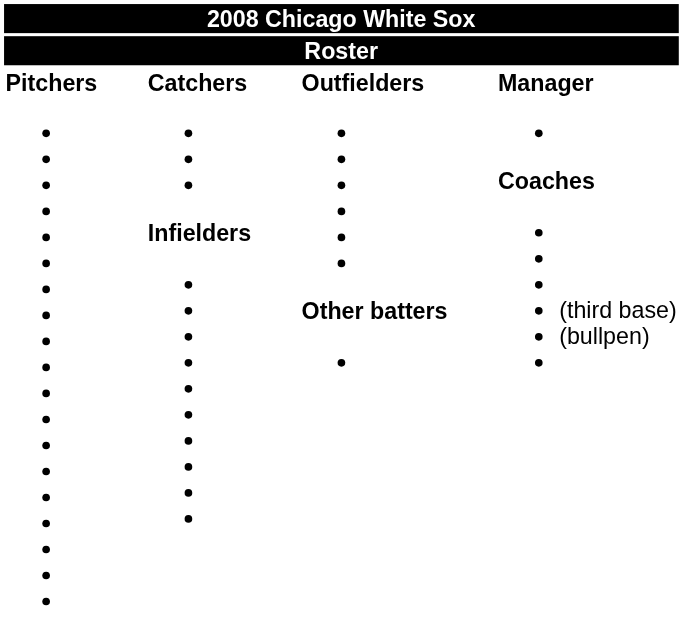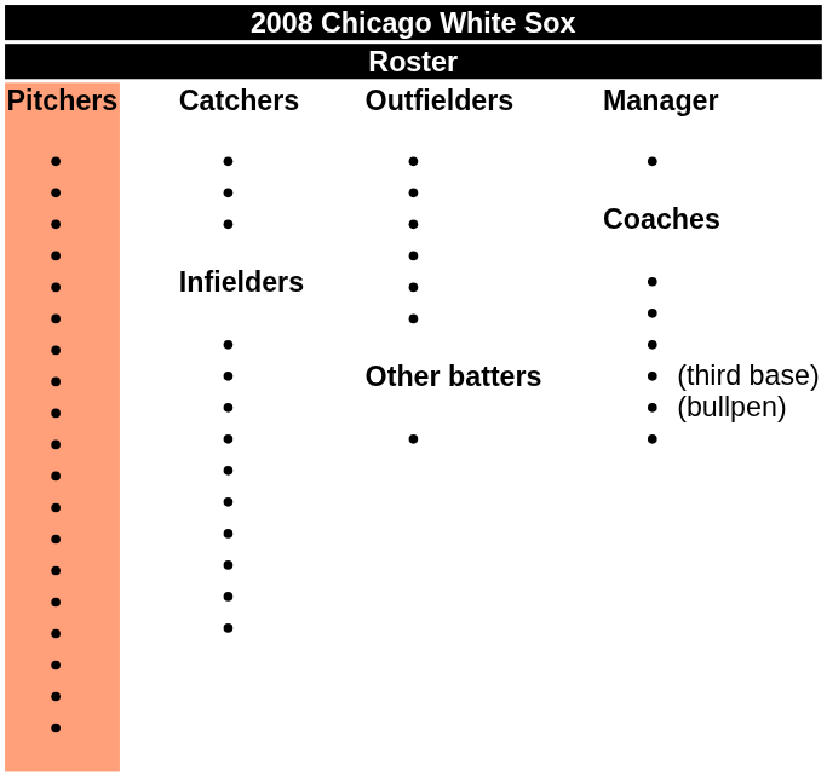Pitchers | column 1: no background -> lightsalmon background
